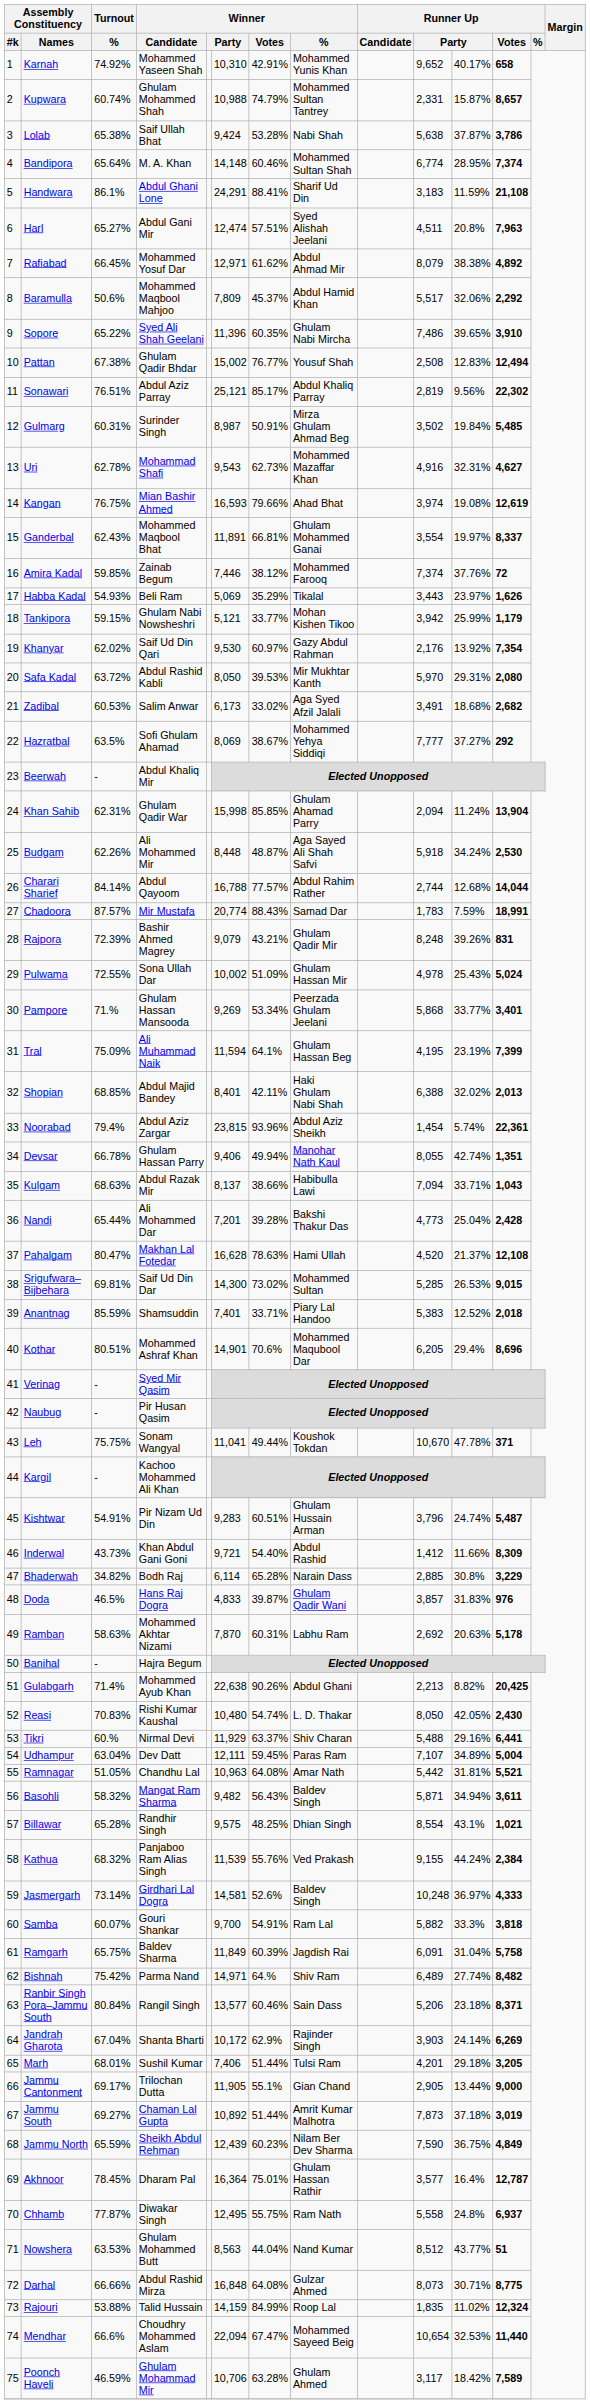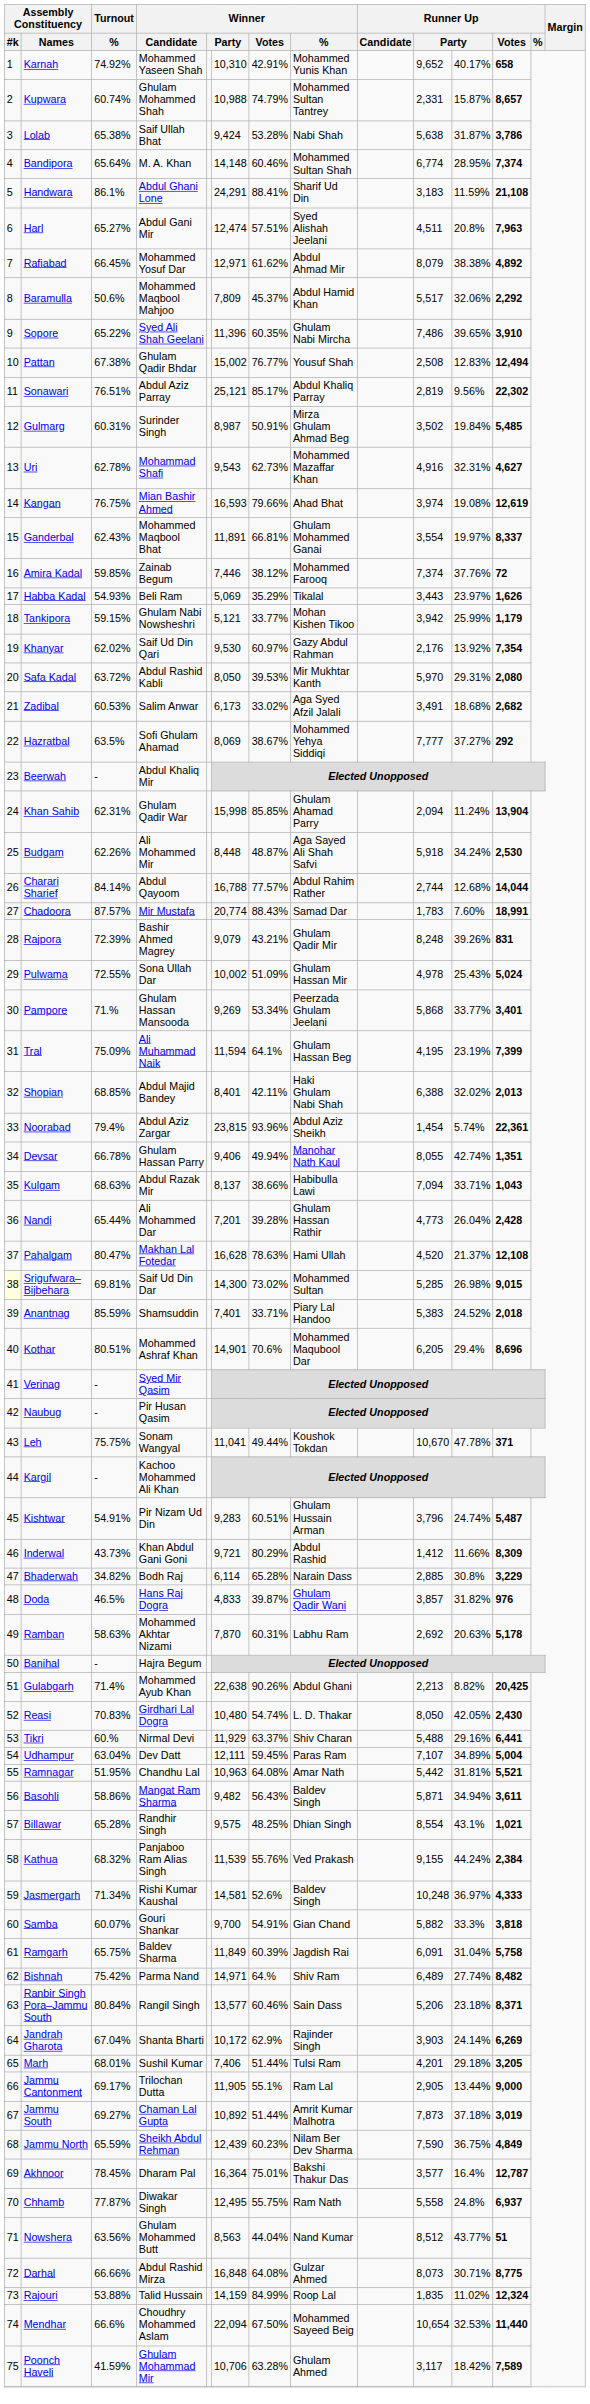Lolab | column 11: 37.87% -> 31.87%
Chadoora | column 11: 7.59% -> 7.60%
Nandi | Winner / %: Bakshi Thakur Das -> Ghulam Hassan Rathir
Nandi | column 11: 25.04% -> 26.04%
Srigufwara–Bijbehara | Assembly Constituency / #k: no background -> lightyellow background
Srigufwara–Bijbehara | column 11: 26.53% -> 26.98%
Anantnag | column 11: 12.52% -> 24.52%
Inderwal | Winner / Votes: 54.40% -> 80.29%
Doda | column 11: 31.83% -> 31.82%
Reasi | Winner / Candidate: Rishi Kumar Kaushal -> Girdhari Lal Dogra
Ramnagar | Turnout / %: 51.05% -> 51.95%
Basohli | Turnout / %: 58.32% -> 58.86%
Jasmergarh | Turnout / %: 73.14% -> 71.34%
Jasmergarh | Winner / Candidate: Girdhari Lal Dogra -> Rishi Kumar Kaushal
Samba | Winner / %: Ram Lal -> Gian Chand
Jammu Cantonment | Winner / %: Gian Chand -> Ram Lal
Akhnoor | Winner / %: Ghulam Hassan Rathir -> Bakshi Thakur Das
Nowshera | Turnout / %: 63.53% -> 63.56%
Mendhar | Winner / Votes: 67.47% -> 67.50%
Poonch Haveli | Turnout / %: 46.59% -> 41.59%
